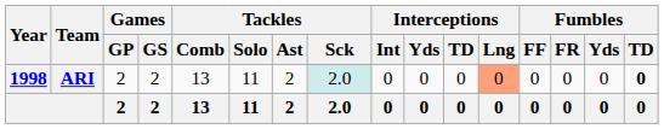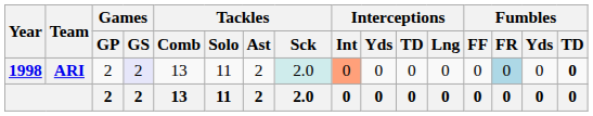ARI | Games / GS: no background -> lavender background
ARI | Interceptions / Int: no background -> lightsalmon background
ARI | Interceptions / Lng: lightsalmon background -> no background
ARI | Fumbles / FR: no background -> lightblue background
